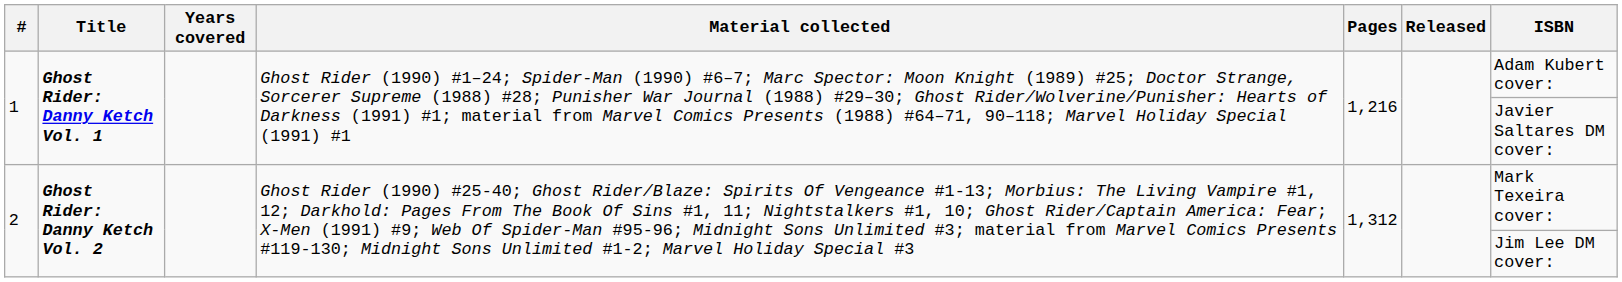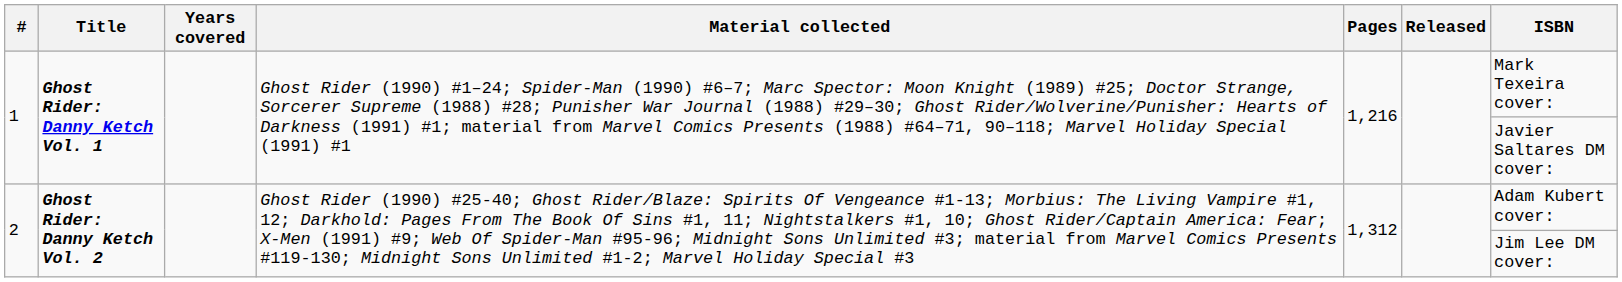row 2 | ISBN: Adam Kubert cover: -> Mark Texeira cover:
row 4 | ISBN: Mark Texeira cover: -> Adam Kubert cover:
